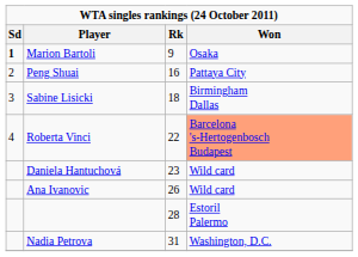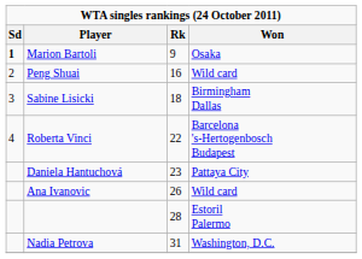Peng Shuai | Won: Pattaya City -> Wild card
Roberta Vinci | Won: lightsalmon background -> no background
Daniela Hantuchová | Won: Wild card -> Pattaya City
